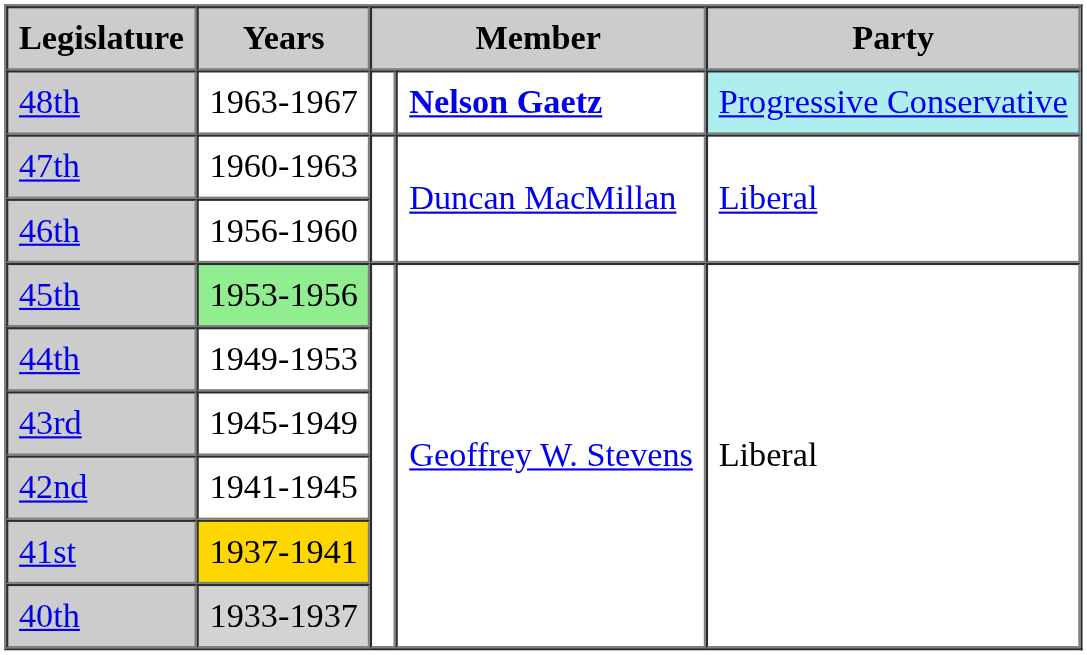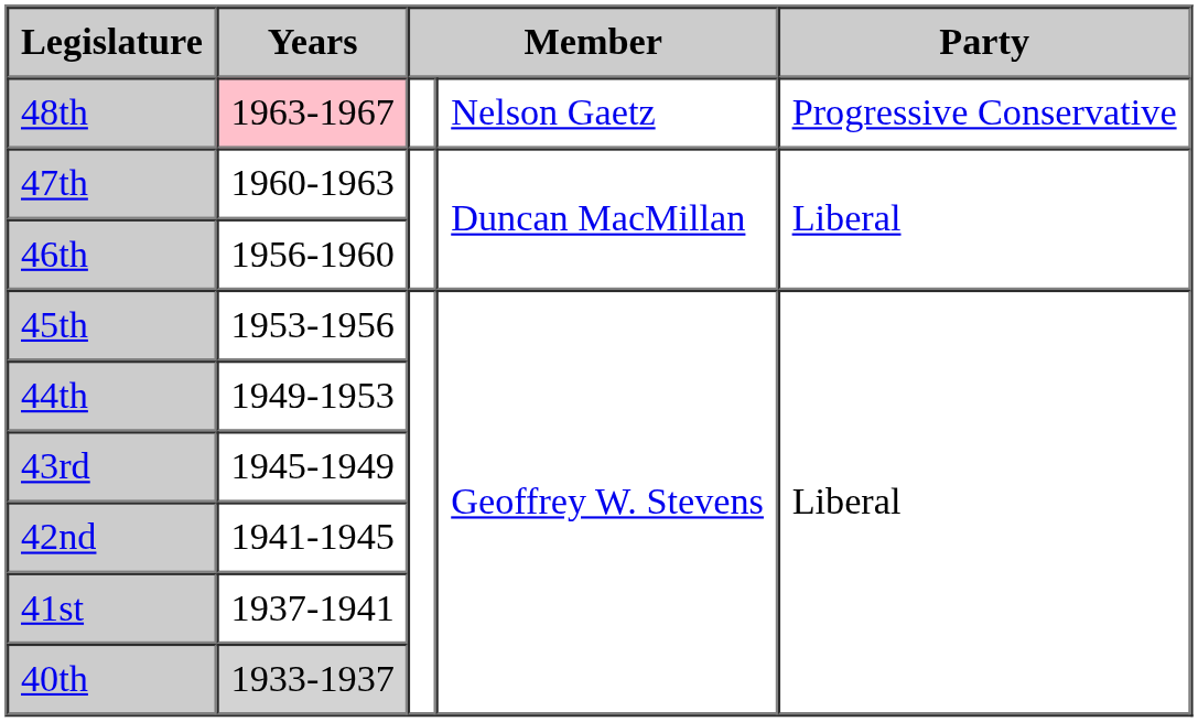48th | Years: no background -> pink background
48th | column 4: bold -> normal
48th | Party: paleturquoise background -> no background
45th | Years: lightgreen background -> no background
41st | Years: gold background -> no background
